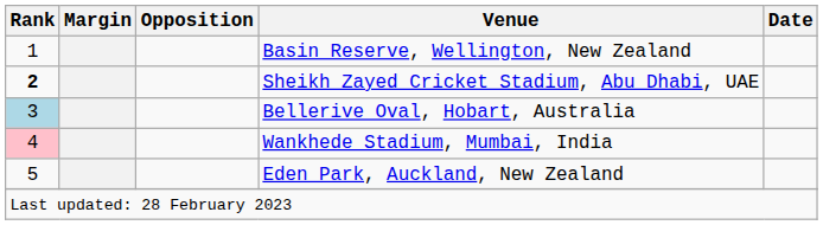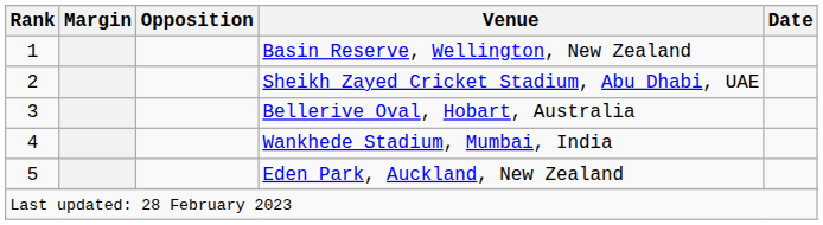Sheikh Zayed Cricket Stadium, Abu Dhabi, UAE | Rank: bold -> normal
Bellerive Oval, Hobart, Australia | Rank: lightblue background -> no background
Wankhede Stadium, Mumbai, India | Rank: pink background -> no background
